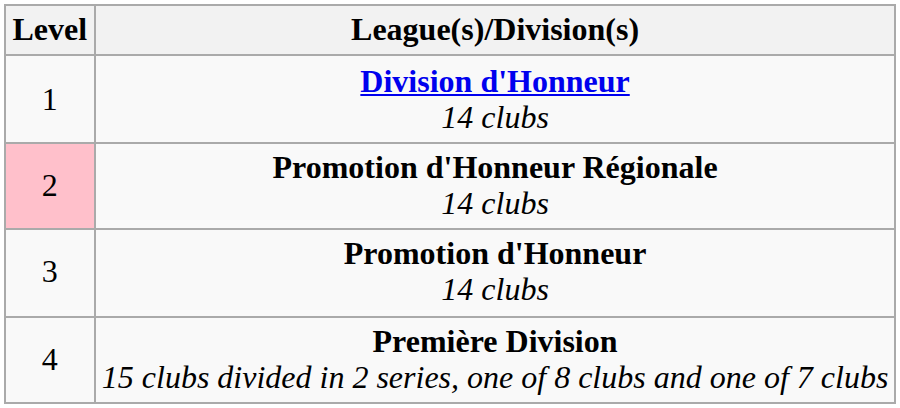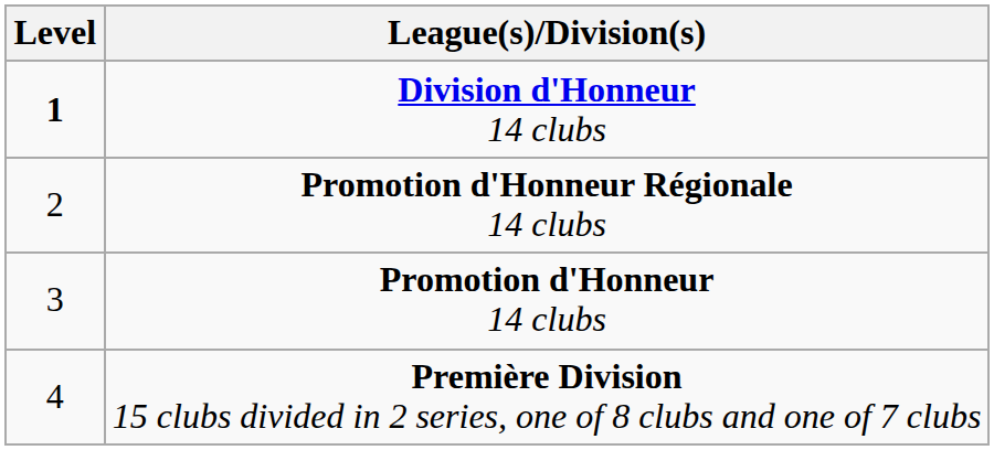Division d'Honneur 14 clubs | Level: normal -> bold
Promotion d'Honneur Régionale 14 clubs | Level: pink background -> no background
